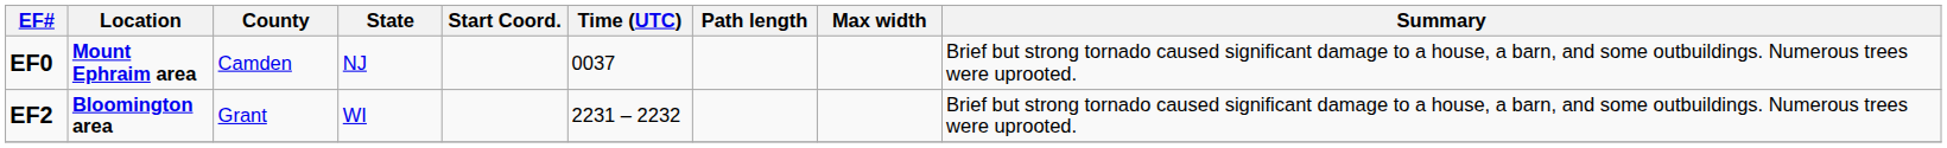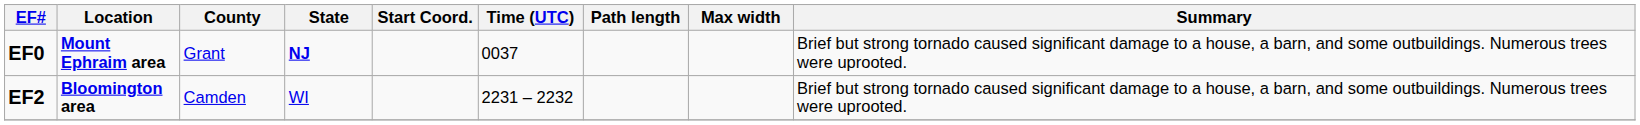EF0 | County: Camden -> Grant
EF0 | State: normal -> bold
EF2 | County: Grant -> Camden
